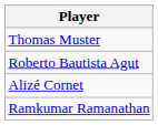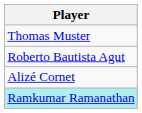row 5 | column 1: no background -> paleturquoise background
